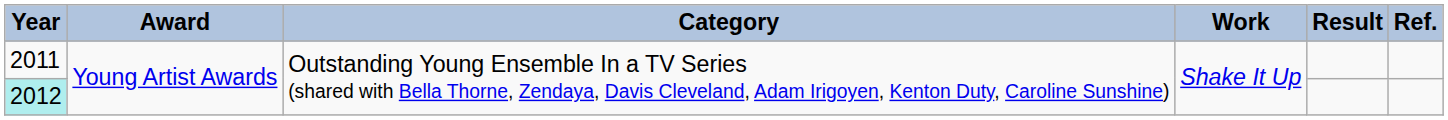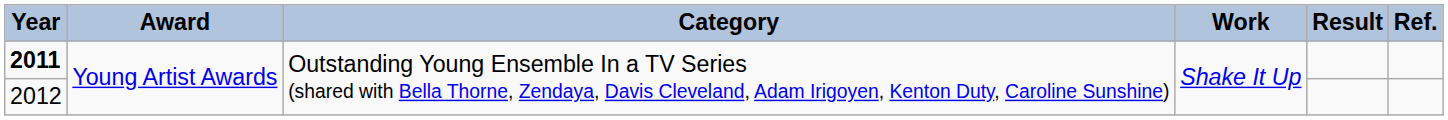2011 | Year: normal -> bold
2012 | Year: paleturquoise background -> no background
